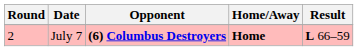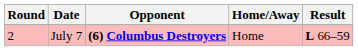July 7 | Home/Away: bold -> normal
